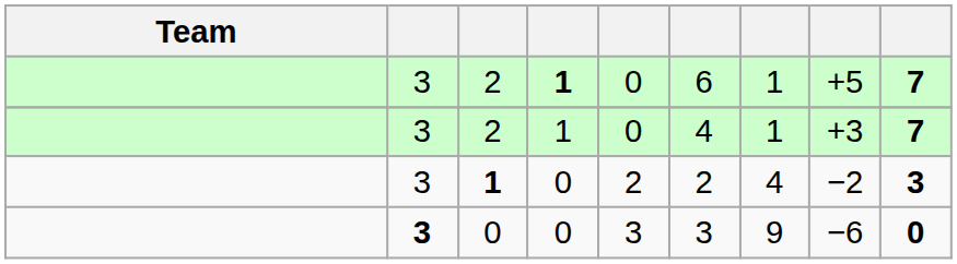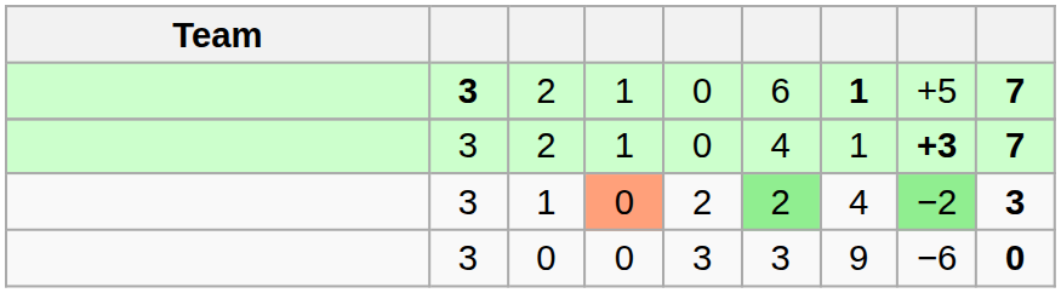row 2 | column 2: normal -> bold
row 2 | column 4: bold -> normal
row 2 | column 7: normal -> bold
row 3 | column 8: normal -> bold
row 4 | column 3: bold -> normal
row 4 | column 4: no background -> lightsalmon background
row 4 | column 6: no background -> lightgreen background
row 4 | column 8: no background -> lightgreen background
row 5 | column 2: bold -> normal
